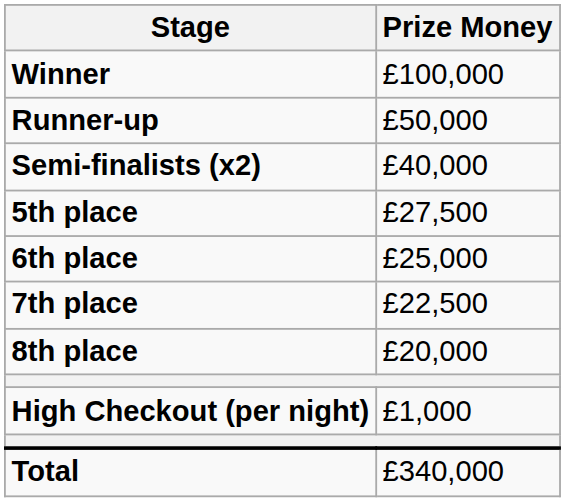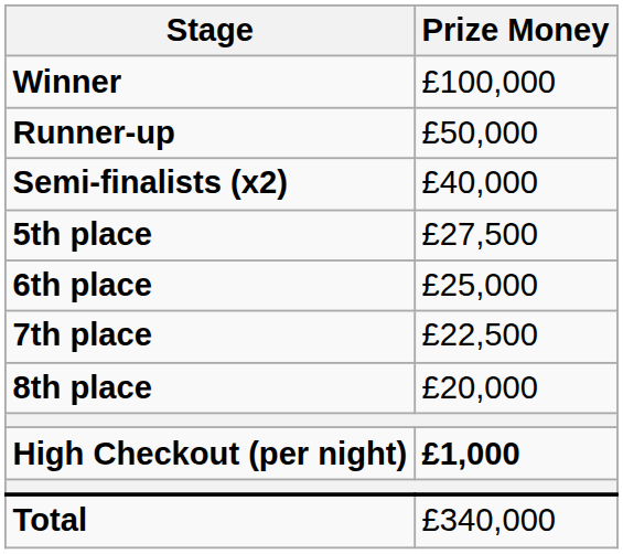High Checkout (per night) | Prize Money: normal -> bold
